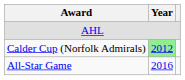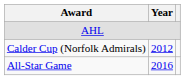Calder Cup (Norfolk Admirals) | Year: lightgreen background -> no background
